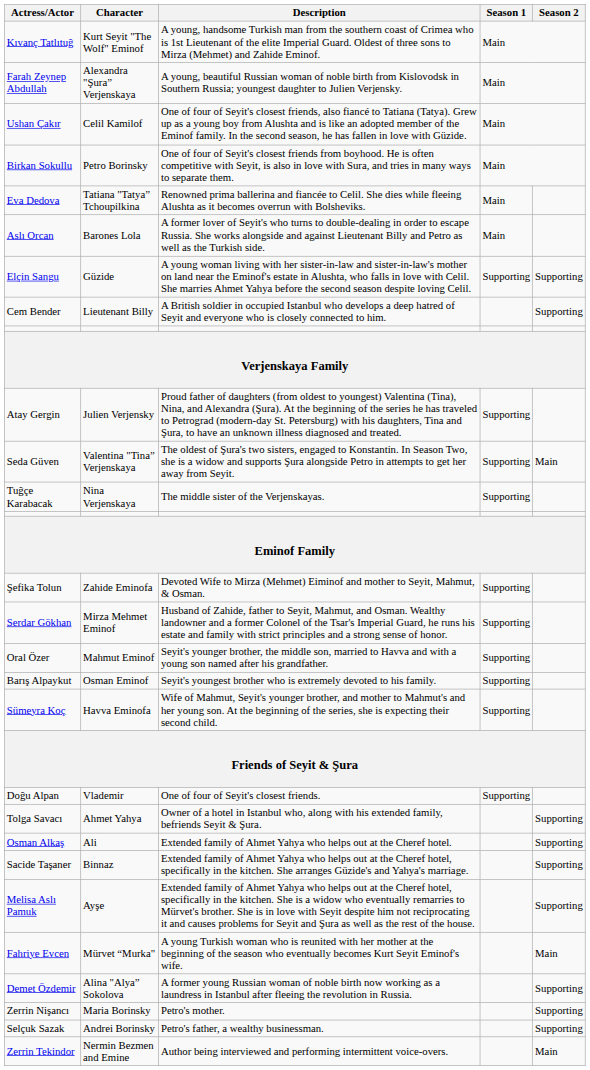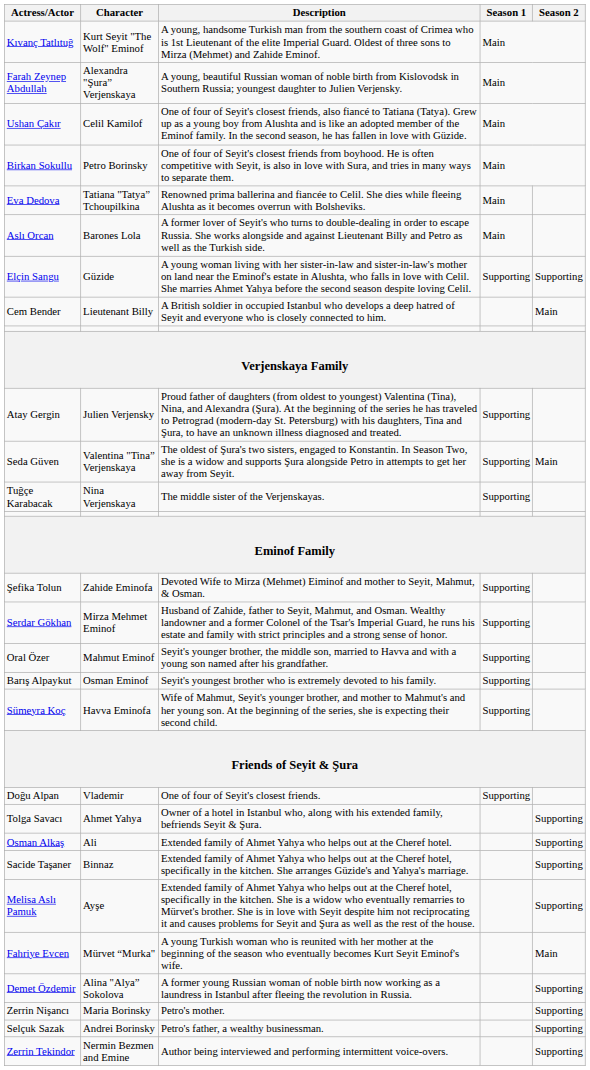Cem Bender | Season 2: Supporting -> Main
Zerrin Tekindor | Season 2: Main -> Supporting
